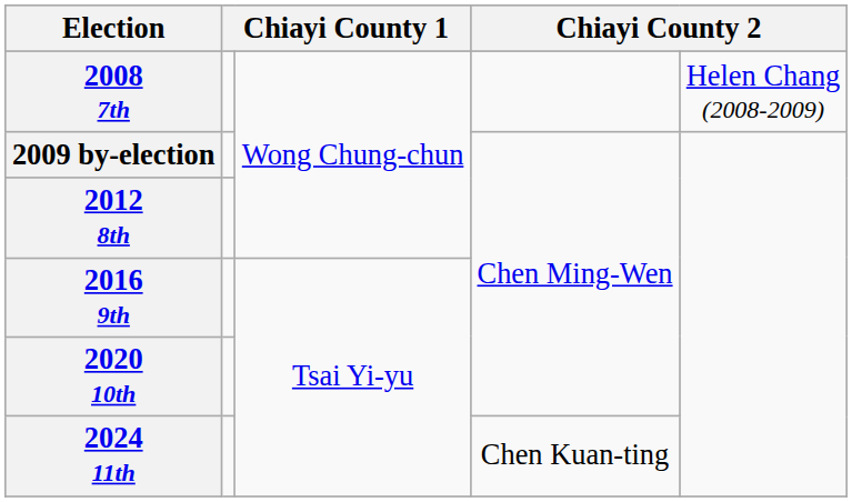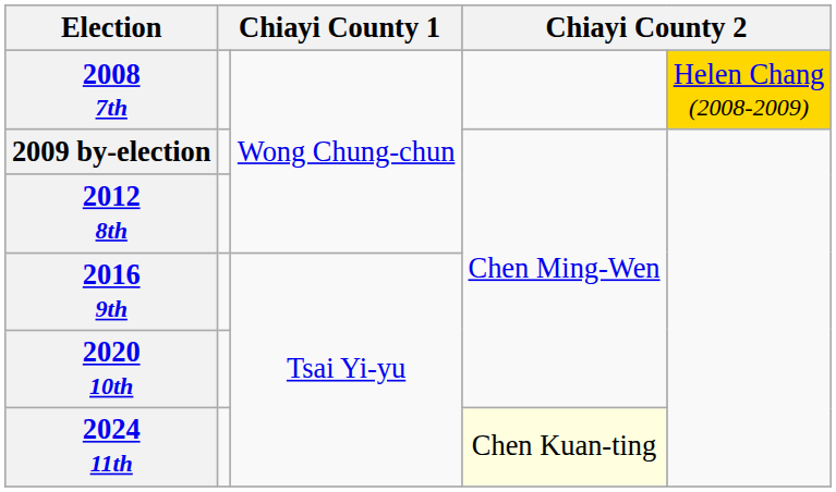2008 7th | column 5: no background -> gold background
2024 11th | column 4: no background -> lightyellow background
